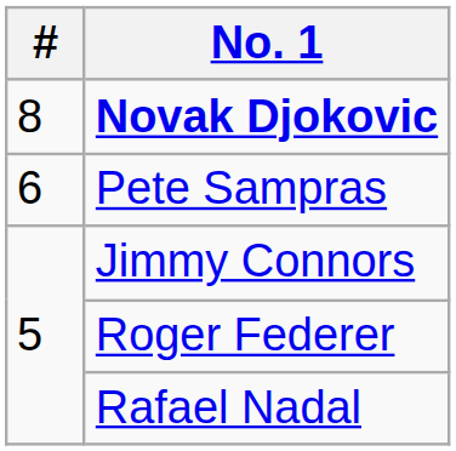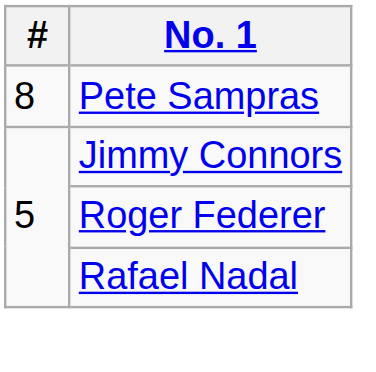- row: 8 | Novak Djokovic
Pete Sampras | #: 6 -> 8
